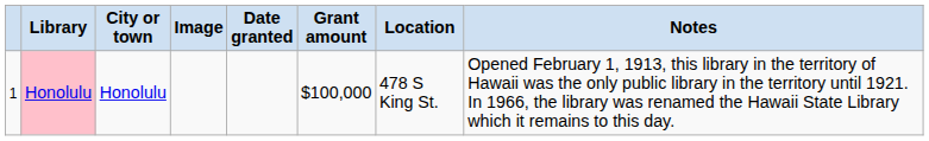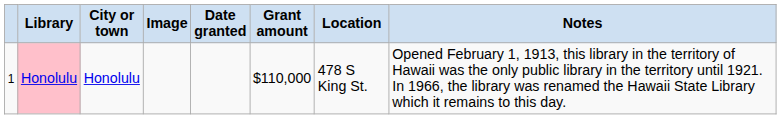row 2 | Grant amount: $100,000 -> $110,000
